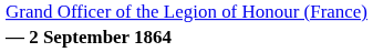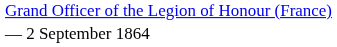— 2 September 1864 | column 1: bold -> normal
